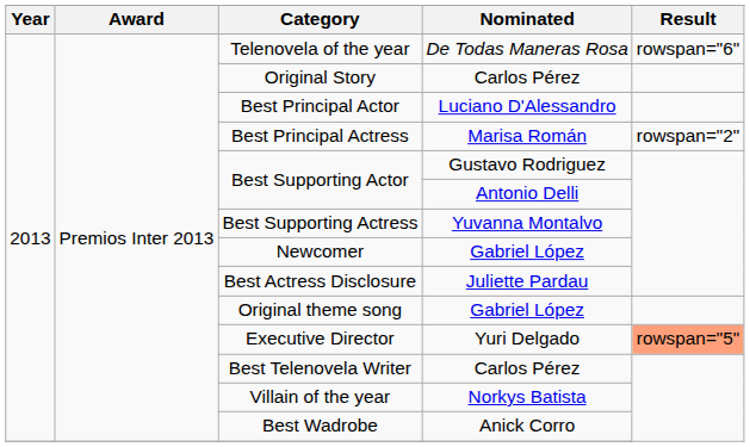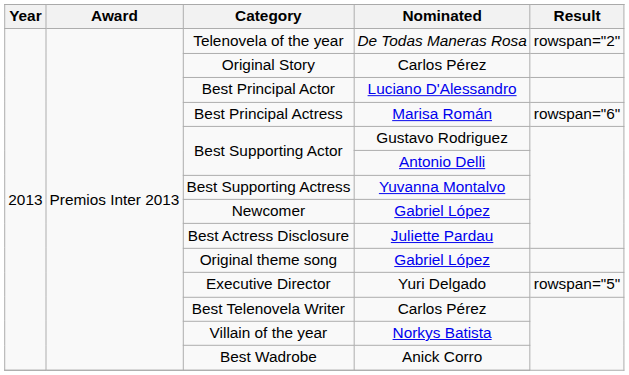Telenovela of the year | Result: rowspan="6" -> rowspan="2"
Best Principal Actress | Result: rowspan="2" -> rowspan="6"
Executive Director | Result: lightsalmon background -> no background
